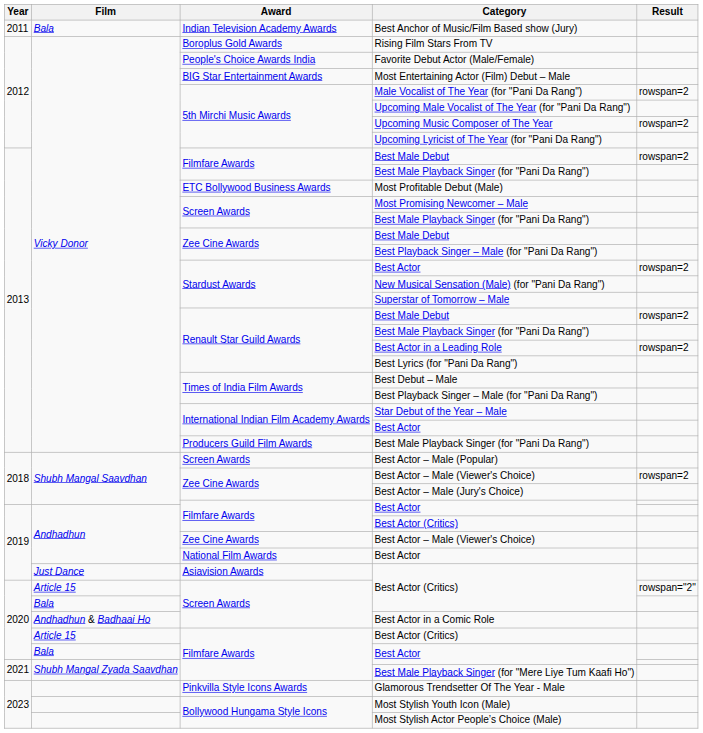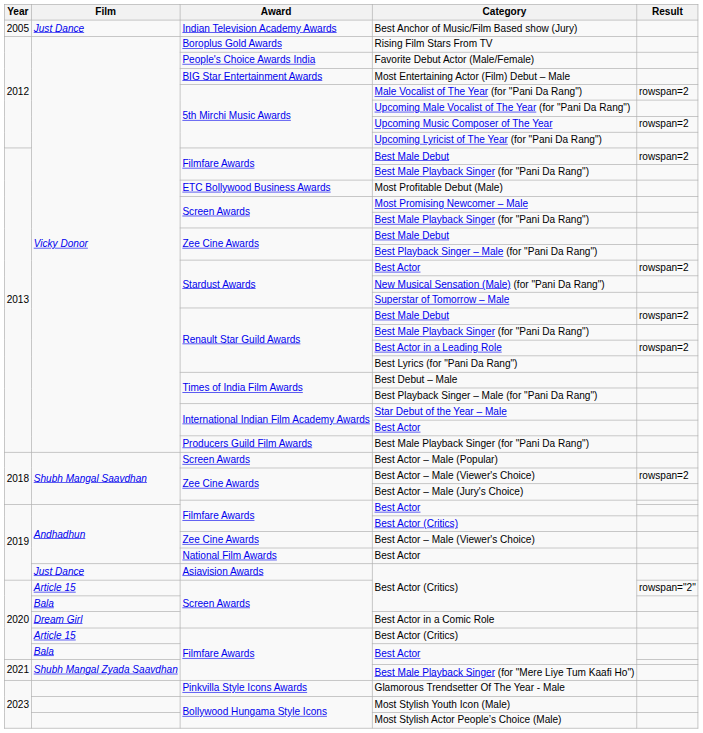Best Anchor of Music/Film Based show (Jury) | Year: 2011 -> 2005
Best Anchor of Music/Film Based show (Jury) | Film: Bala -> Just Dance
Best Actor in a Comic Role | Film: Andhadhun & Badhaai Ho -> Dream Girl
